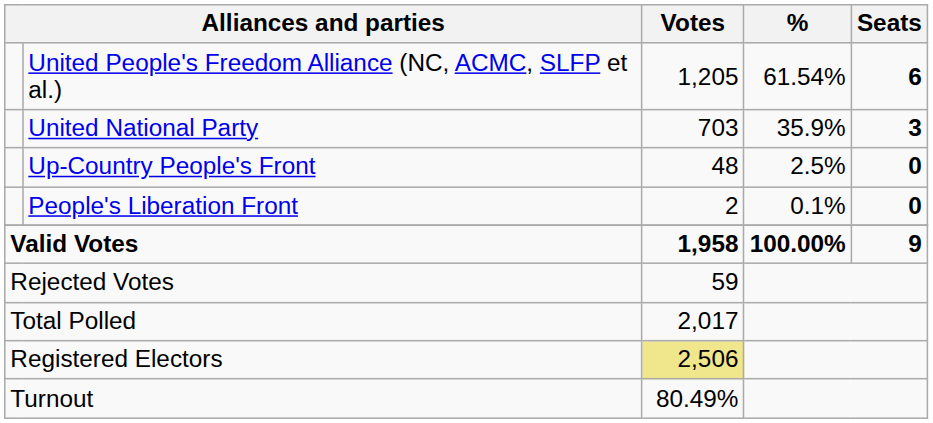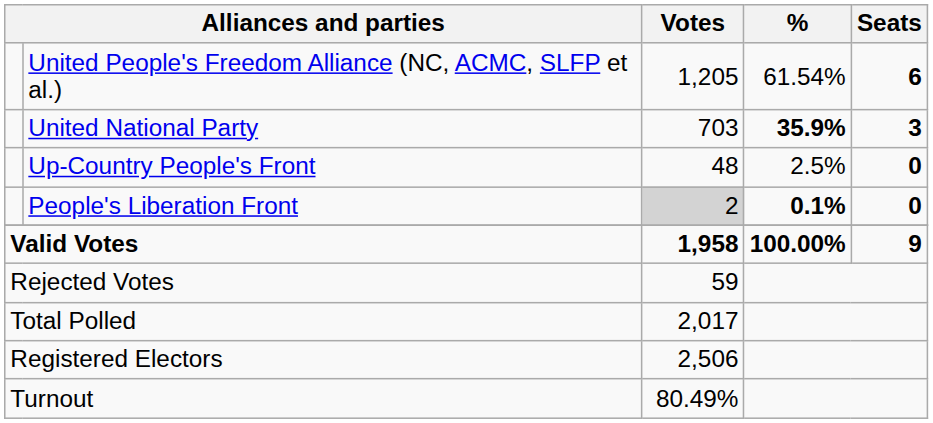United National Party | %: normal -> bold
People's Liberation Front | Votes: no background -> lightgrey background
People's Liberation Front | %: normal -> bold
Registered Electors | Votes: khaki background -> no background
